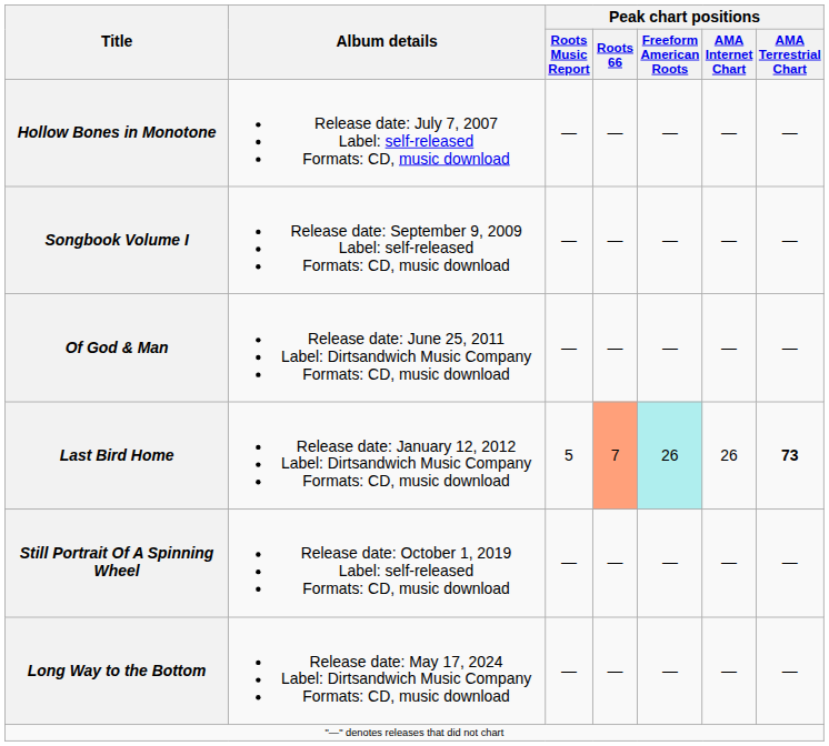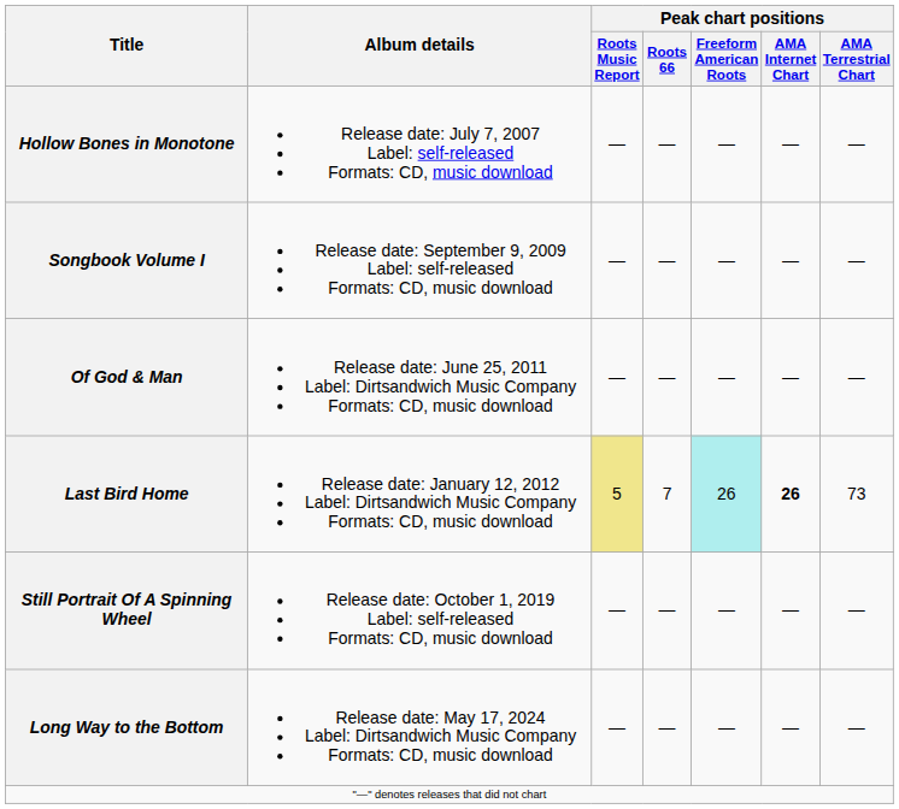Last Bird Home | Peak chart positions / Roots Music Report: no background -> khaki background
Last Bird Home | Peak chart positions / Roots 66: lightsalmon background -> no background
Last Bird Home | Peak chart positions / AMA Internet Chart: normal -> bold
Last Bird Home | Peak chart positions / AMA Terrestrial Chart: bold -> normal
